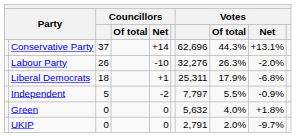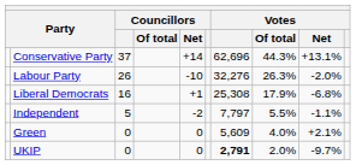Liberal Democrats | column 3: 18 -> 16
Liberal Democrats | column 7: 25,311 -> 25,308
Independent | Votes / Net: -0.9% -> -1.1%
Green | column 7: 5,632 -> 5,609
Green | Votes / Net: +1.8% -> +2.1%
UKIP | column 7: normal -> bold
